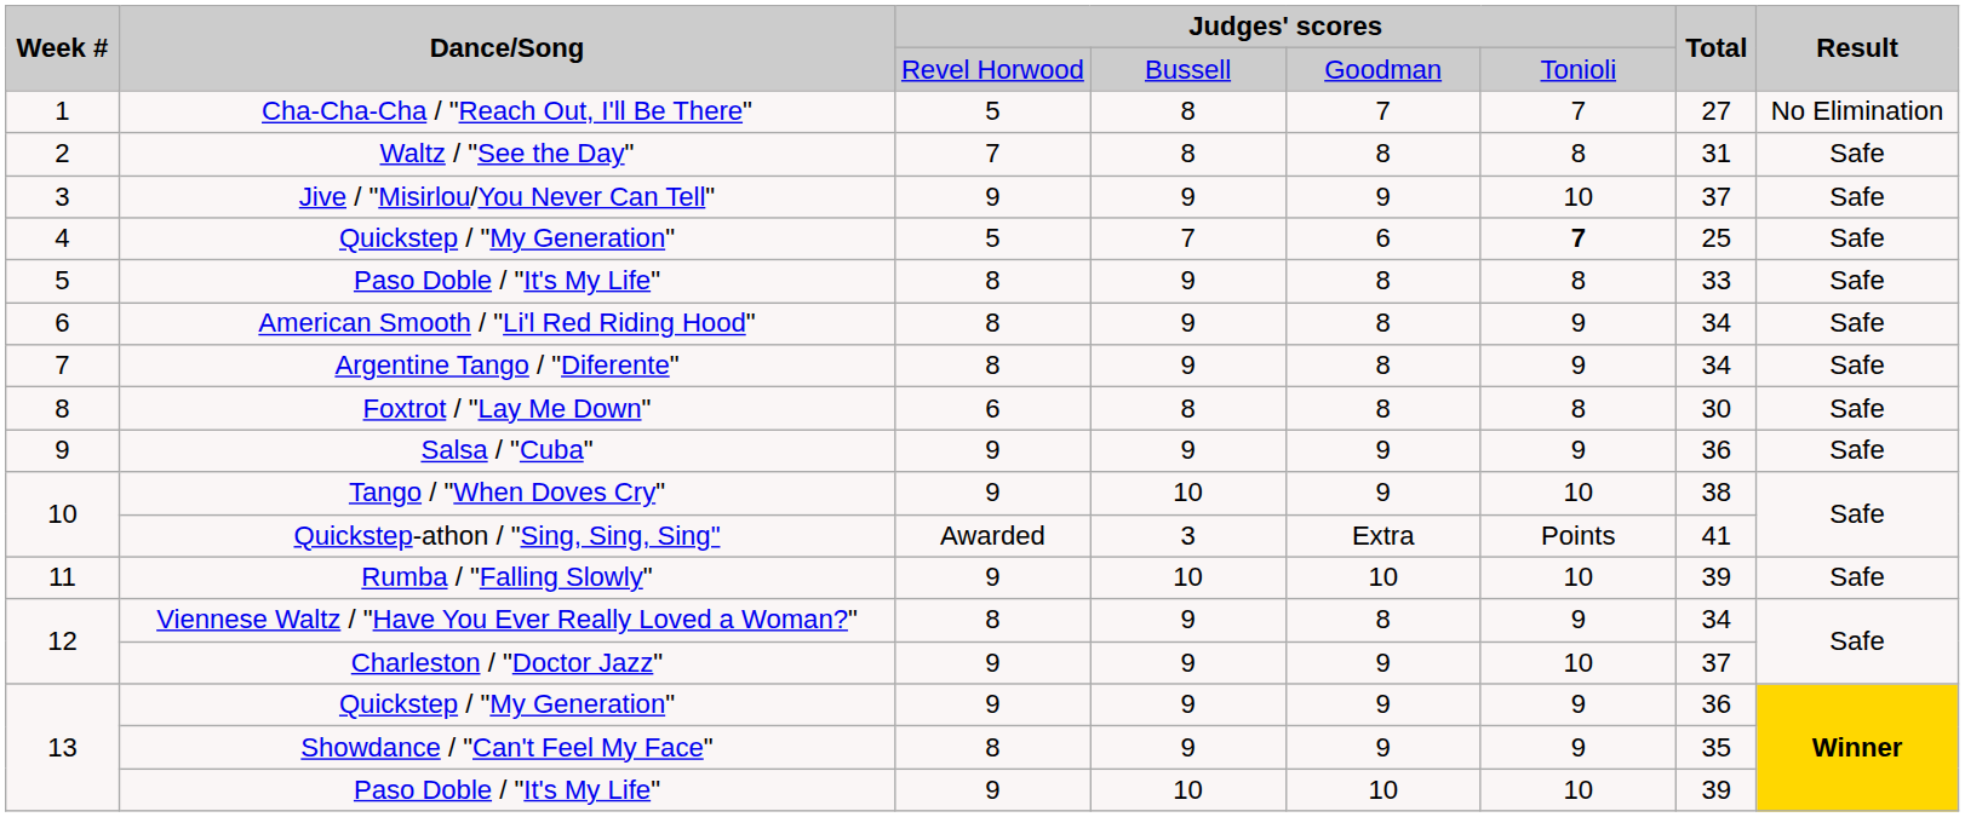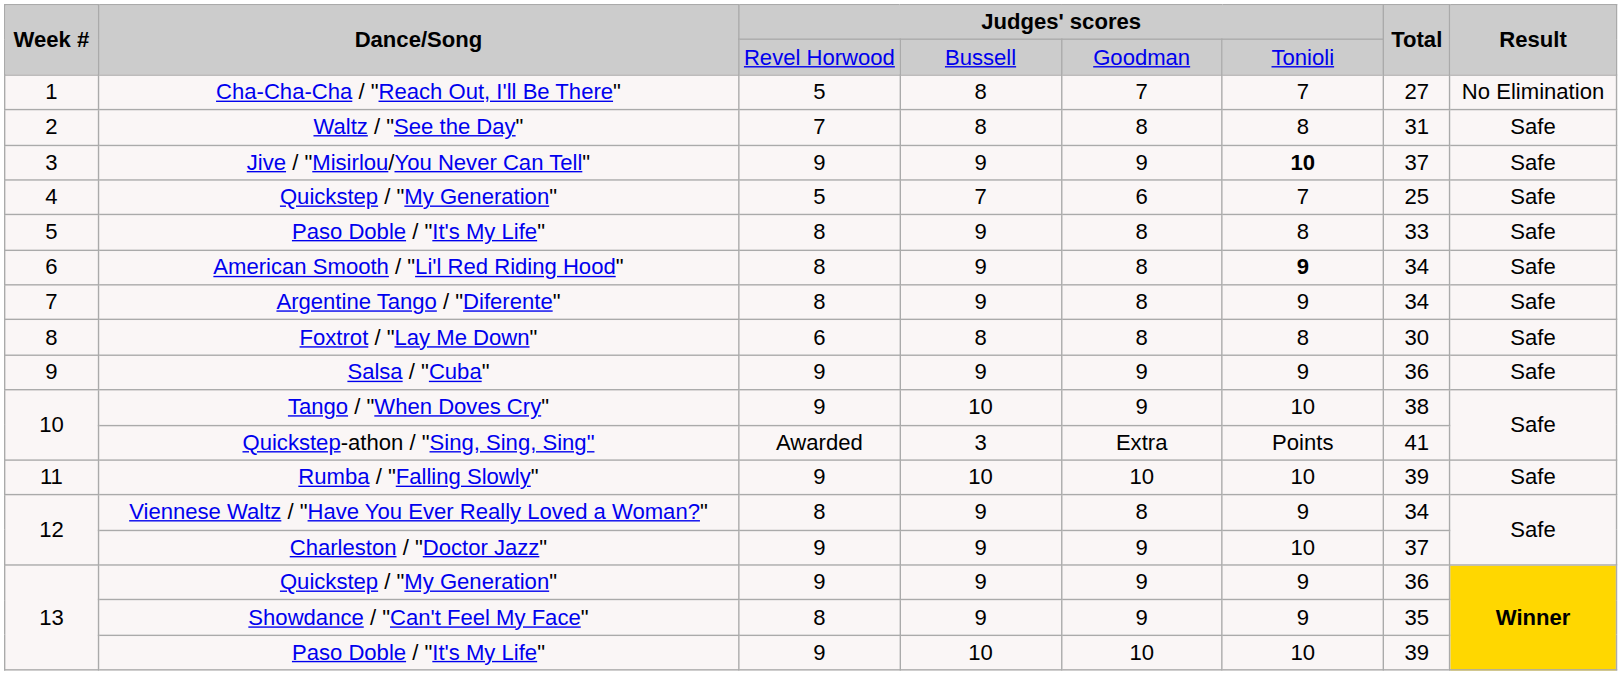Jive / "Misirlou/You Never Can Tell" | column 6: normal -> bold
4 / Quickstep / "My Generation" | column 6: bold -> normal
American Smooth / "Li'l Red Riding Hood" | column 6: normal -> bold
